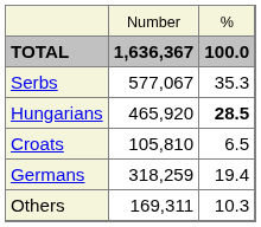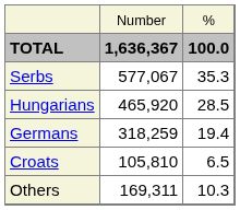Hungarians | column 3: bold -> normal
rows swapped: Germans <-> Croats
